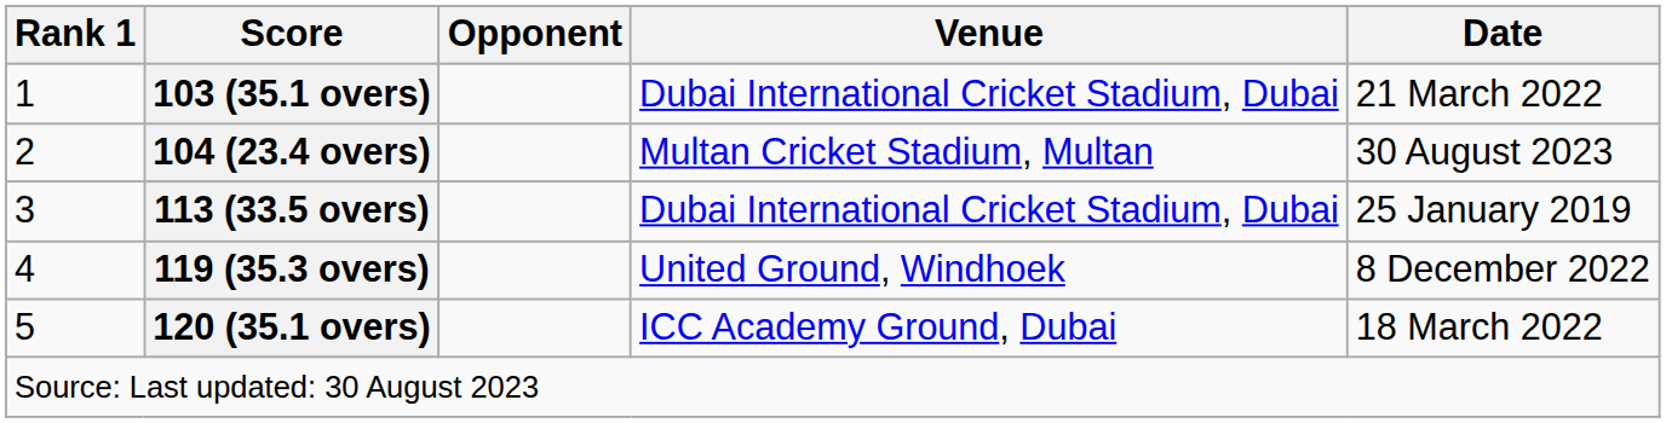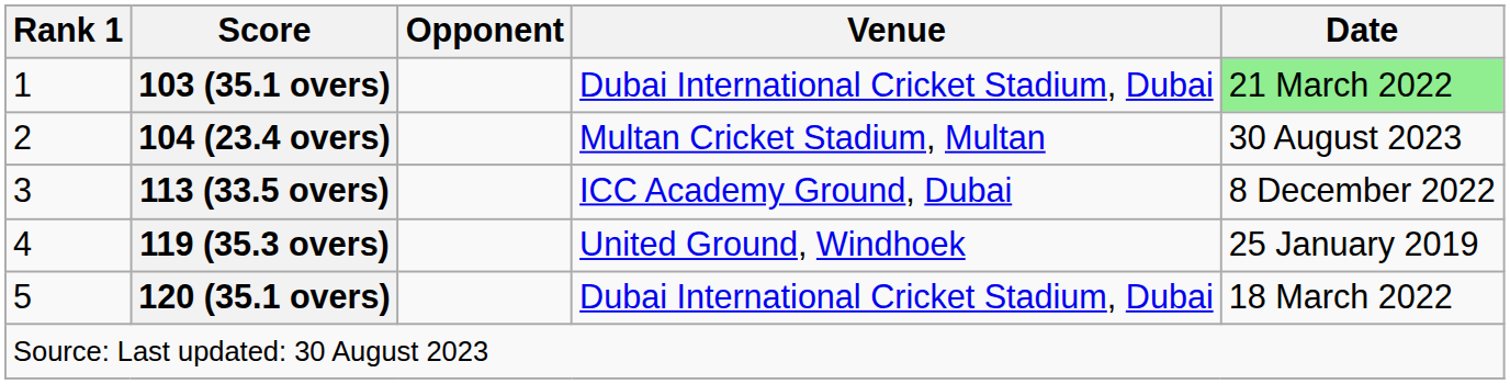103 (35.1 overs) | Date: no background -> lightgreen background
113 (33.5 overs) | Venue: Dubai International Cricket Stadium, Dubai -> ICC Academy Ground, Dubai
113 (33.5 overs) | Date: 25 January 2019 -> 8 December 2022
119 (35.3 overs) | Date: 8 December 2022 -> 25 January 2019
120 (35.1 overs) | Venue: ICC Academy Ground, Dubai -> Dubai International Cricket Stadium, Dubai
